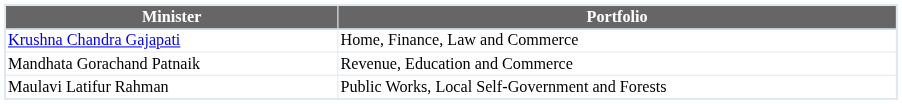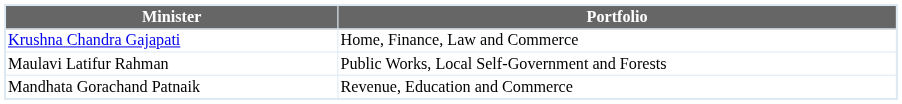rows swapped: Mandhata Gorachand Patnaik <-> Maulavi Latifur Rahman
